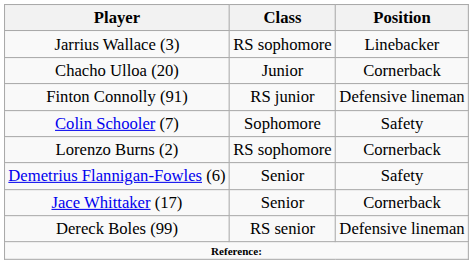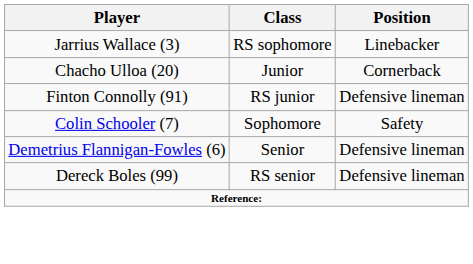- row: Lorenzo Burns (2) | RS sophomore | Cornerback
Demetrius Flannigan-Fowles (6) | Position: Safety -> Defensive lineman
- row: Jace Whittaker (17) | Senior | Cornerback
